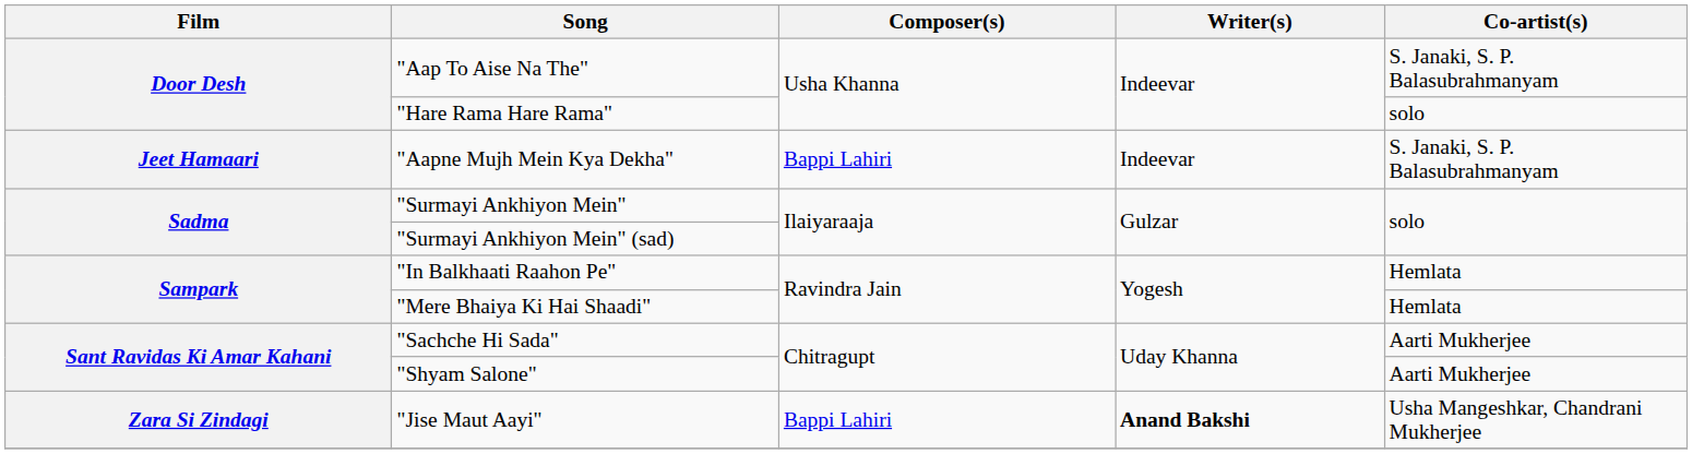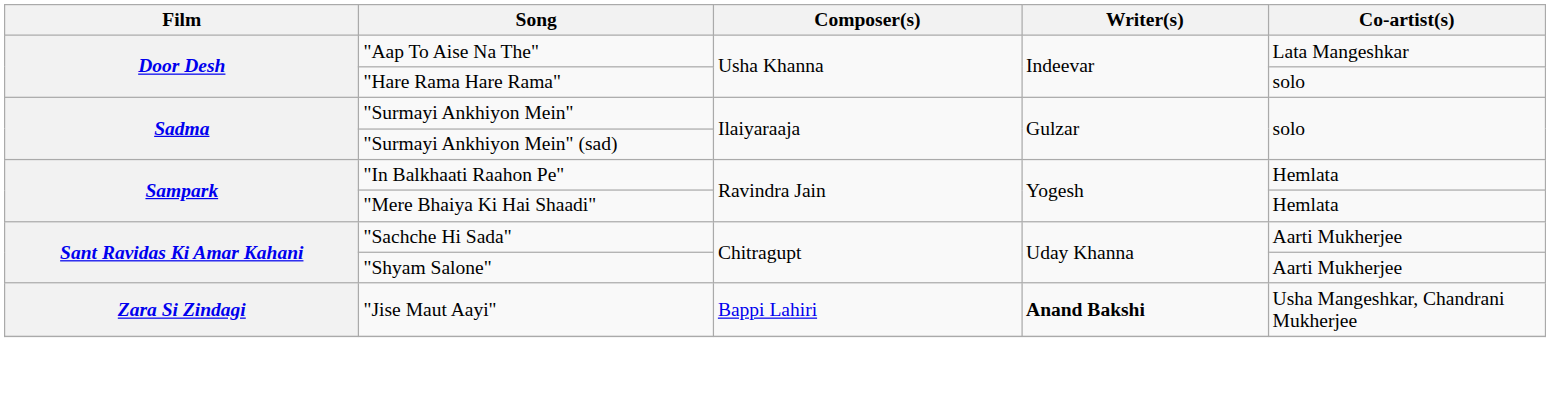"Aap To Aise Na The" | Co-artist(s): S. Janaki, S. P. Balasubrahmanyam -> Lata Mangeshkar
- row: Jeet Hamaari | "Aapne Mujh Mein Kya Dekha" | Bappi Lahiri | Indeevar | S. Janaki, S. P. Balasubrahmanyam
